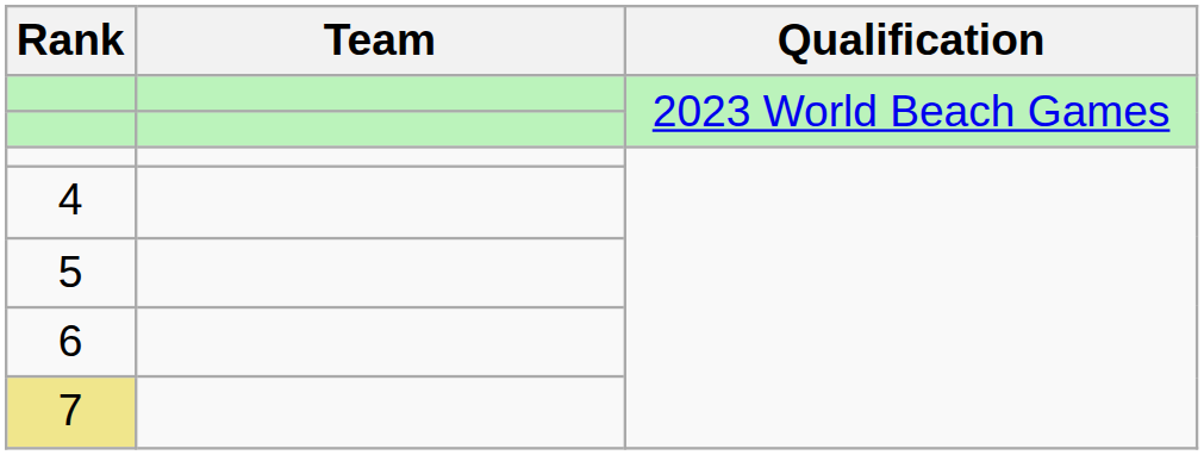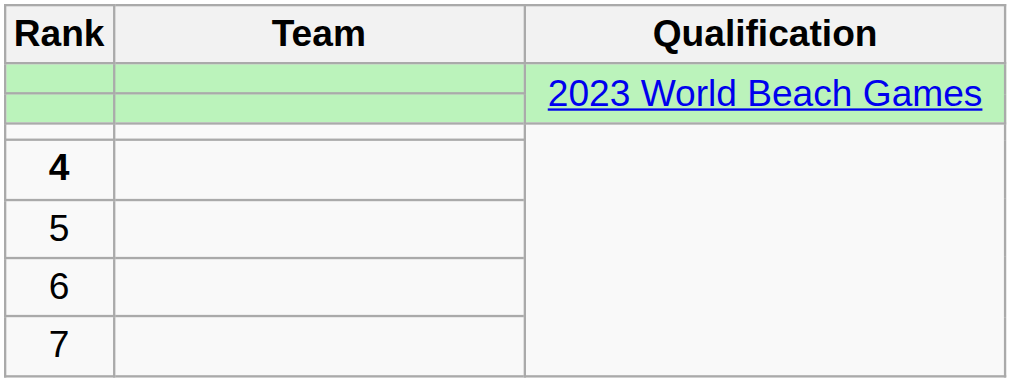4 | Rank: normal -> bold
7 | Rank: khaki background -> no background
